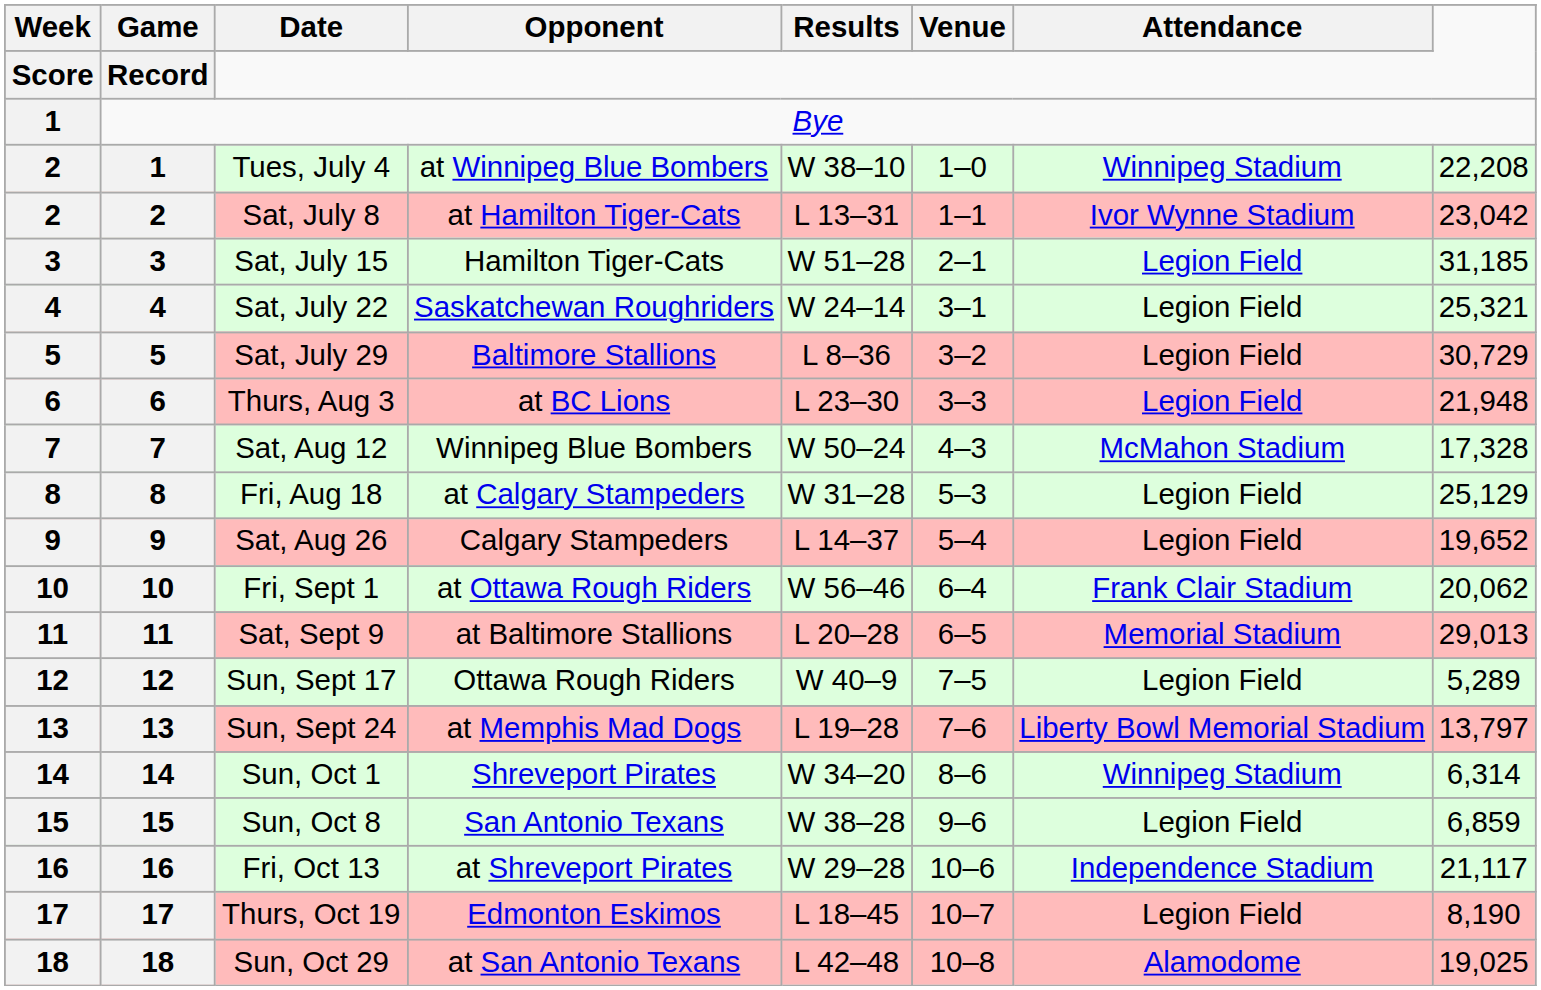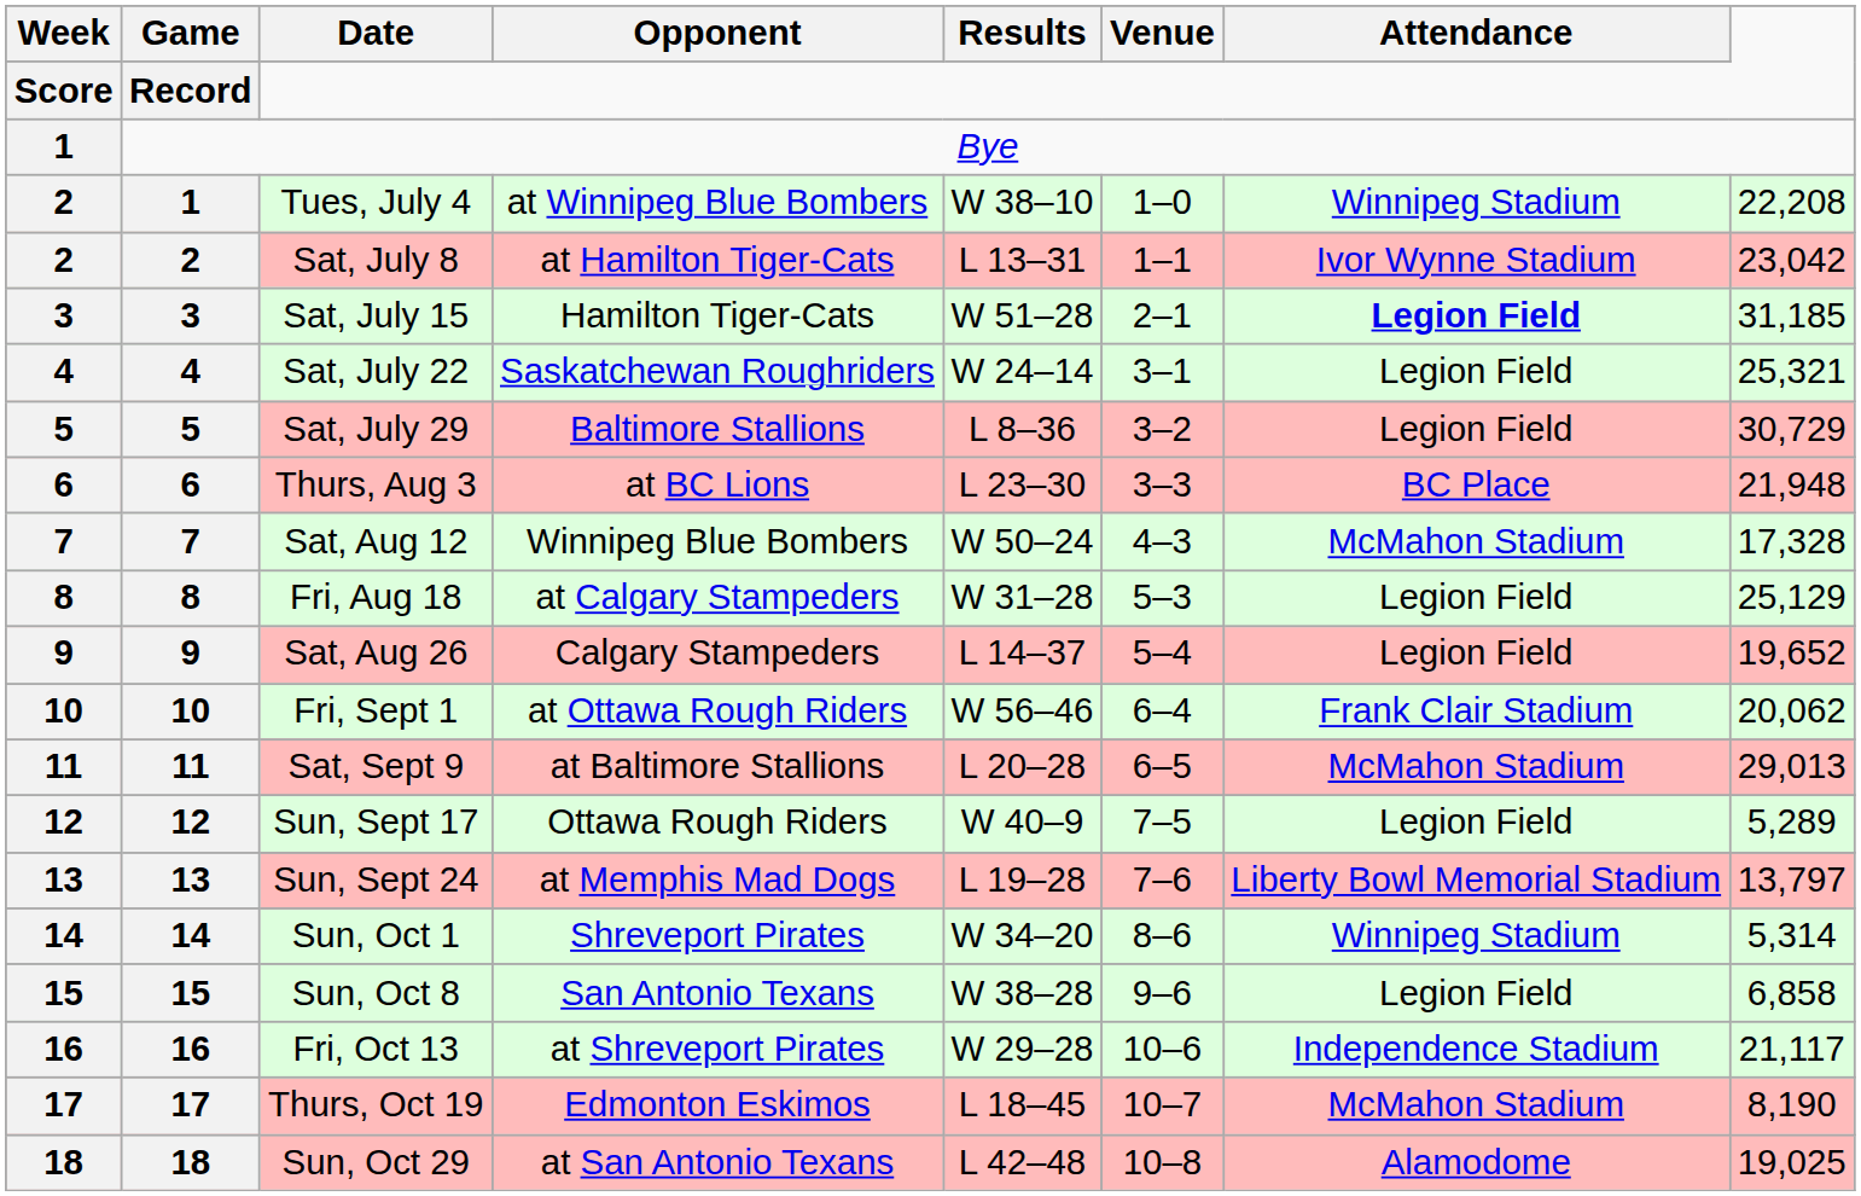Sat, July 15 | Attendance: normal -> bold
Thurs, Aug 3 | Attendance: Legion Field -> BC Place
Sat, Sept 9 | Attendance: Memorial Stadium -> McMahon Stadium
Sun, Oct 1 | column 8: 6,314 -> 5,314
Sun, Oct 8 | column 8: 6,859 -> 6,858
Thurs, Oct 19 | Attendance: Legion Field -> McMahon Stadium
